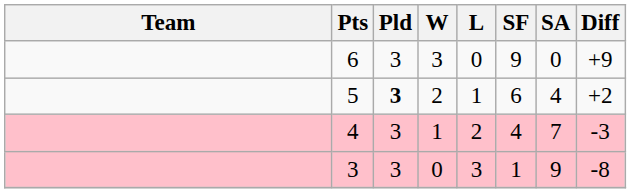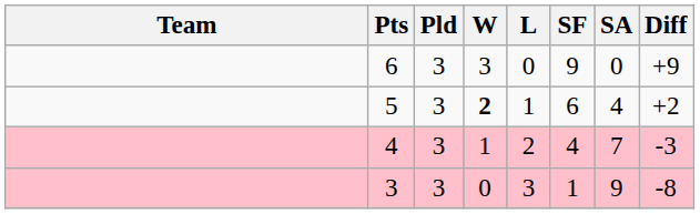5 | Pld: bold -> normal
5 | W: normal -> bold
